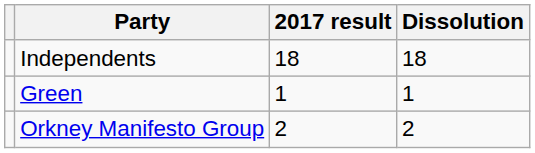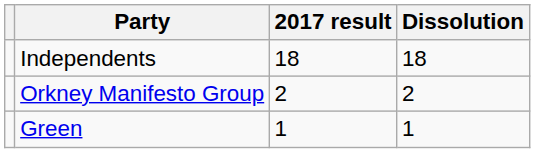rows swapped: Orkney Manifesto Group <-> Green
